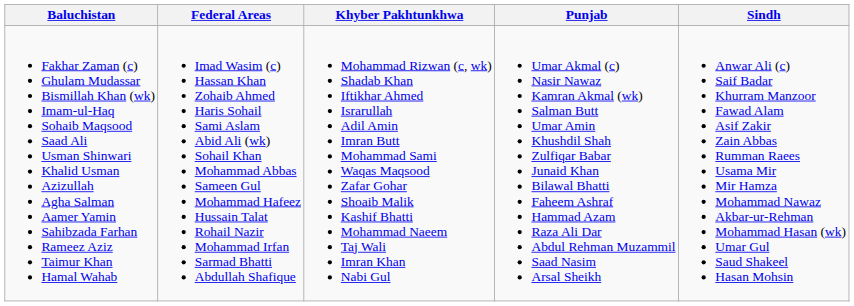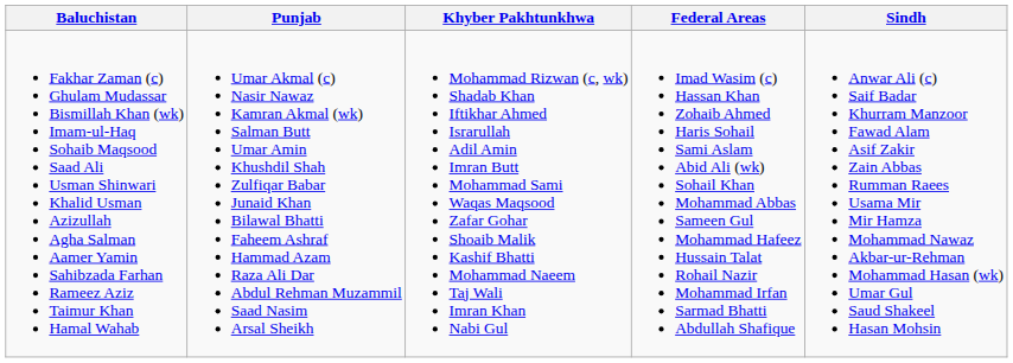columns swapped: Federal Areas <-> Punjab
